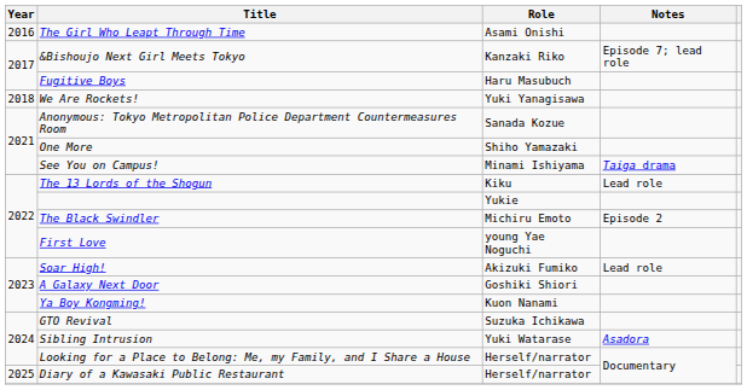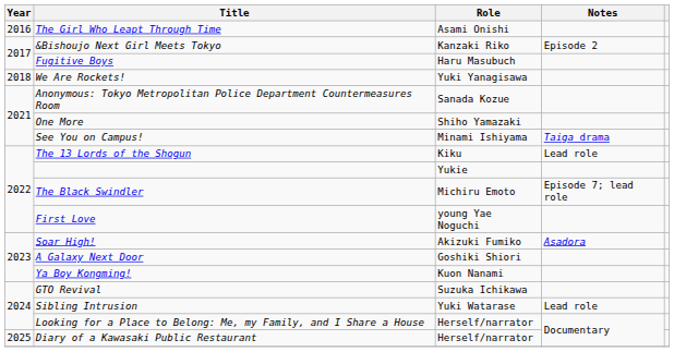&Bishoujo Next Girl Meets Tokyo | Notes: Episode 7; lead role -> Episode 2
The Black Swindler | Notes: Episode 2 -> Episode 7; lead role
Soar High! | Notes: Lead role -> Asadora
Sibling Intrusion | Notes: Asadora -> Lead role
